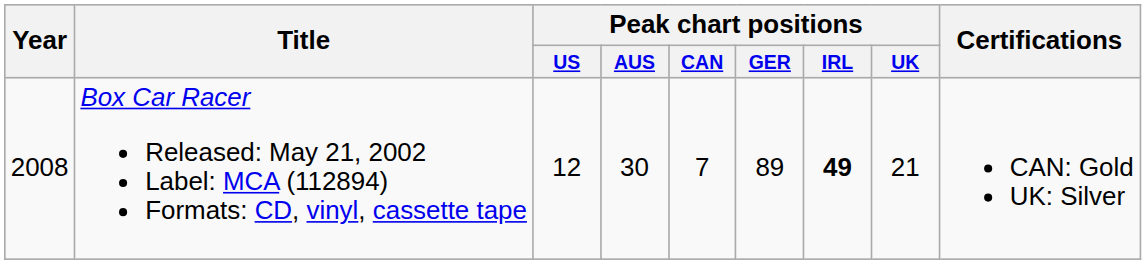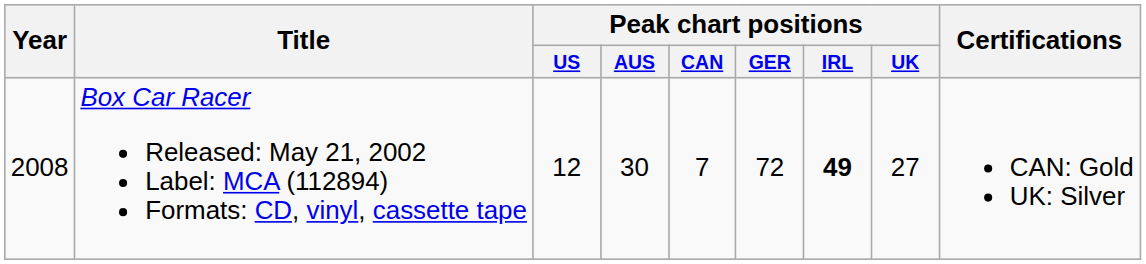row 3 | Peak chart positions / GER: 89 -> 72
row 3 | Peak chart positions / UK: 21 -> 27
